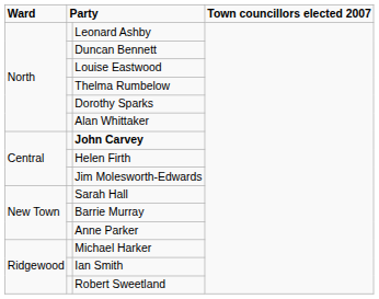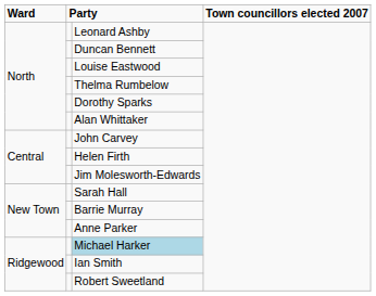John Carvey | column 3: bold -> normal
Michael Harker | column 3: no background -> lightblue background
